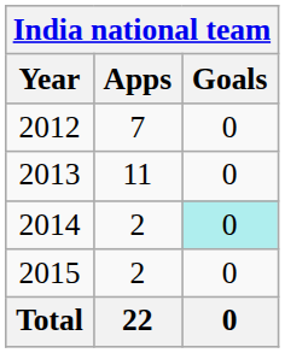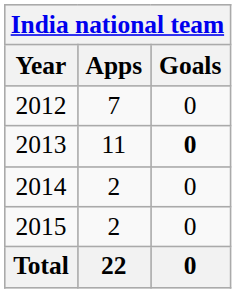2013 | Goals: normal -> bold
2014 | Goals: paleturquoise background -> no background
